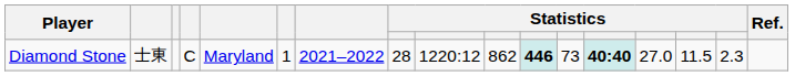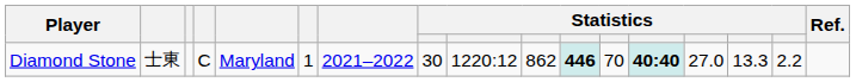Diamond Stone | column 8: 28 -> 30
Diamond Stone | column 12: 73 -> 70
Diamond Stone | column 15: 11.5 -> 13.3
Diamond Stone | column 16: 2.3 -> 2.2
